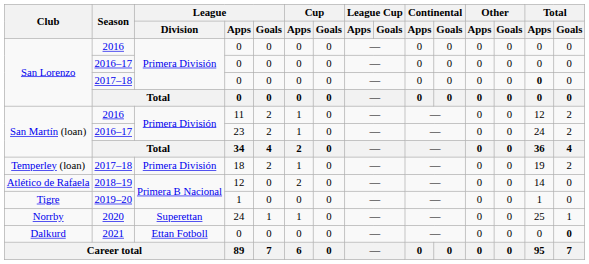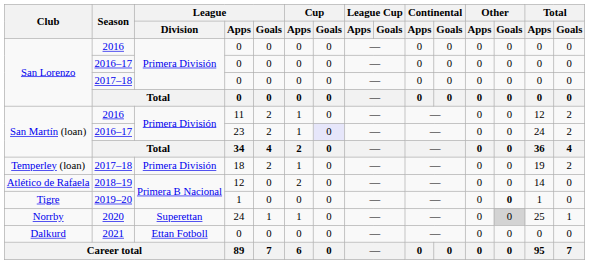San Lorenzo / 2017–18 | Total / Apps: bold -> normal
San Martín (loan) / 2016–17 | Cup / Goals: no background -> lavender background
Tigre | Other / Goals: normal -> bold
Norrby | Other / Goals: no background -> lightgrey background
Dalkurd | Total / Goals: bold -> normal
